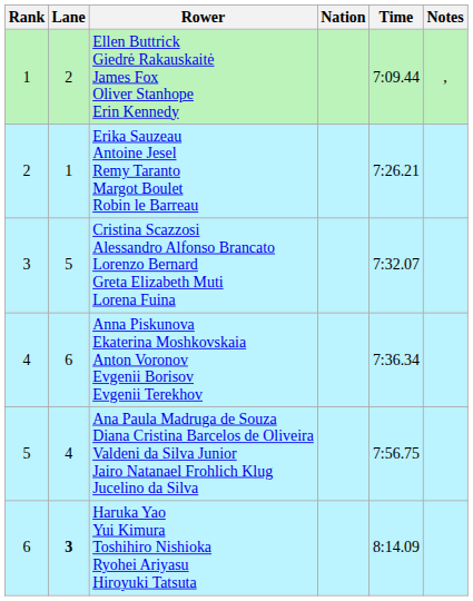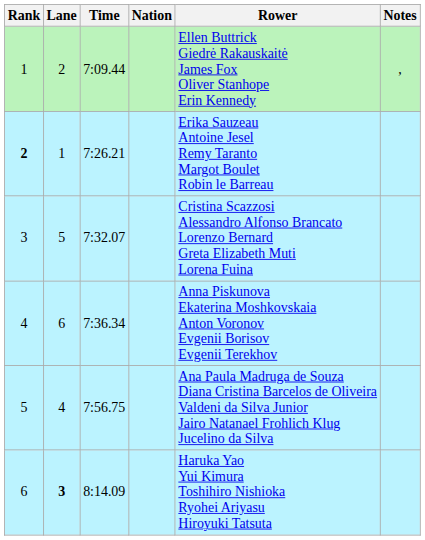columns swapped: Rower <-> Time
row 3 | Rank: normal -> bold
